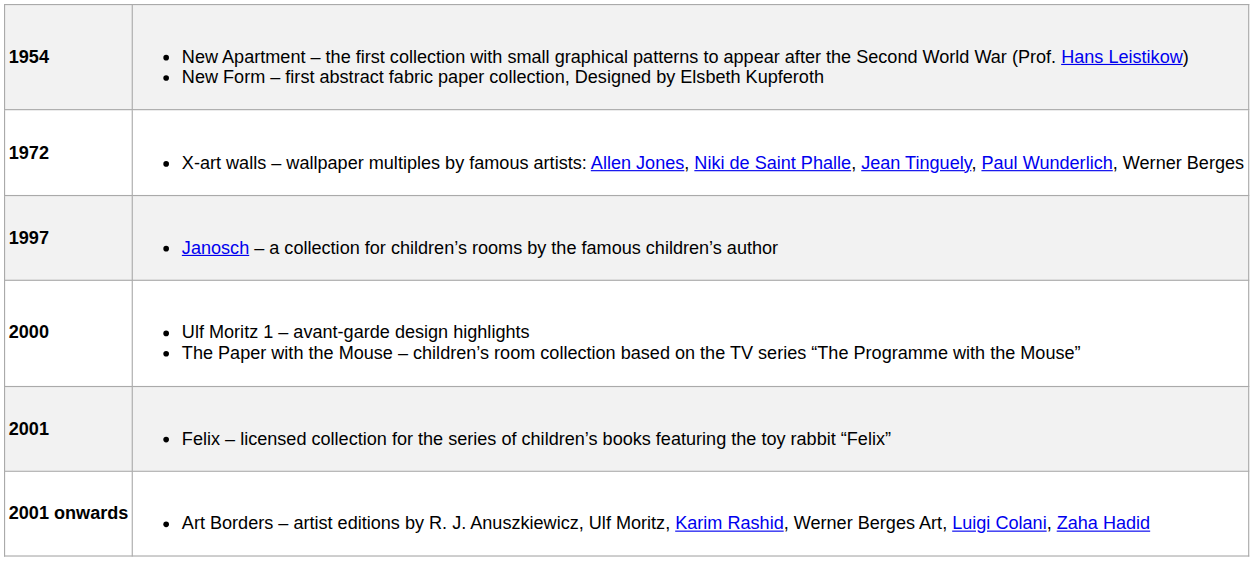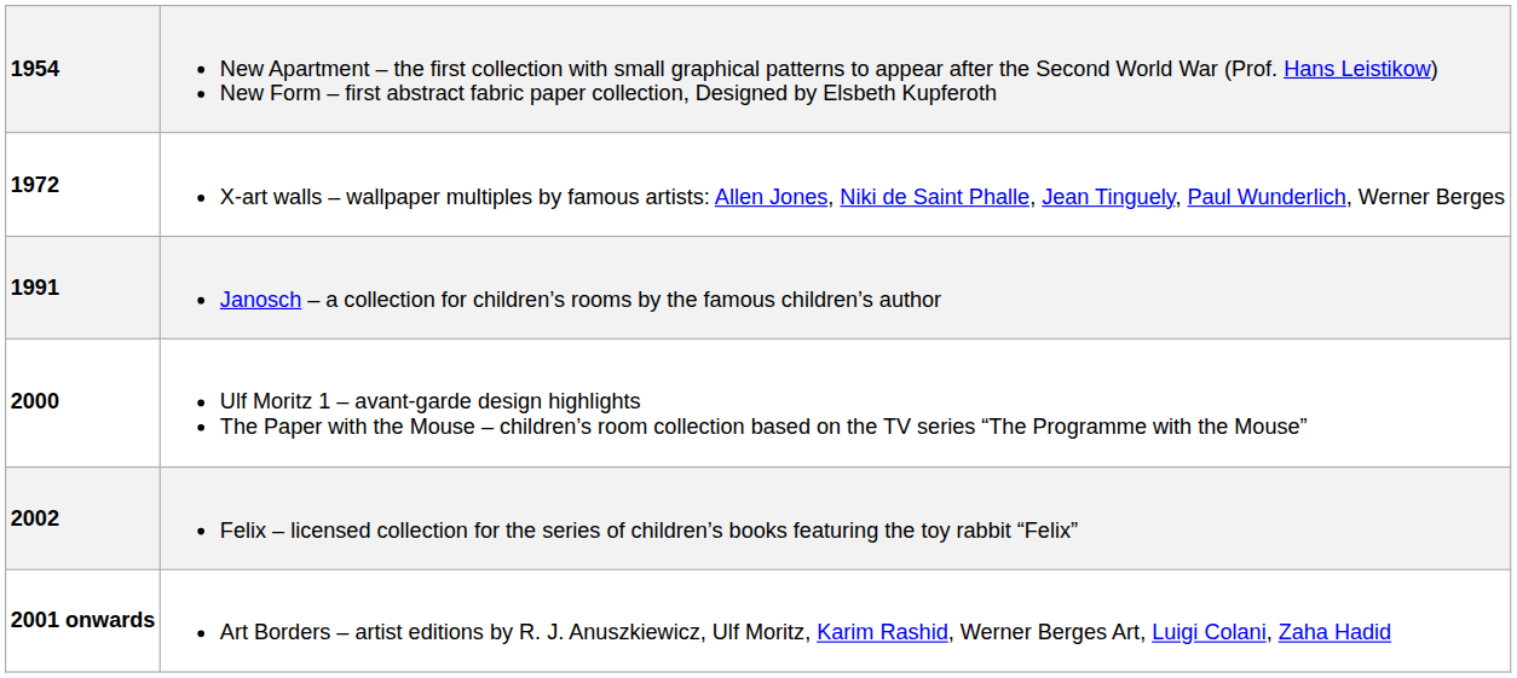row 3 | column 1: 1997 -> 1991
row 5 | column 1: 2001 -> 2002
